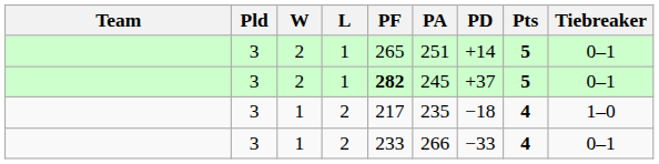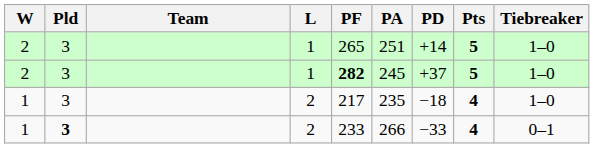columns swapped: Team <-> W
row 2 | Tiebreaker: 0–1 -> 1–0
row 3 | Tiebreaker: 0–1 -> 1–0
row 5 | Pld: normal -> bold
